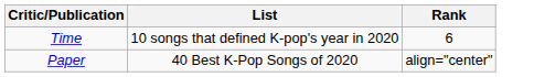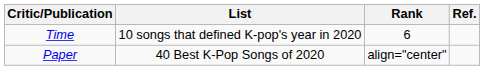+ column: Ref.
